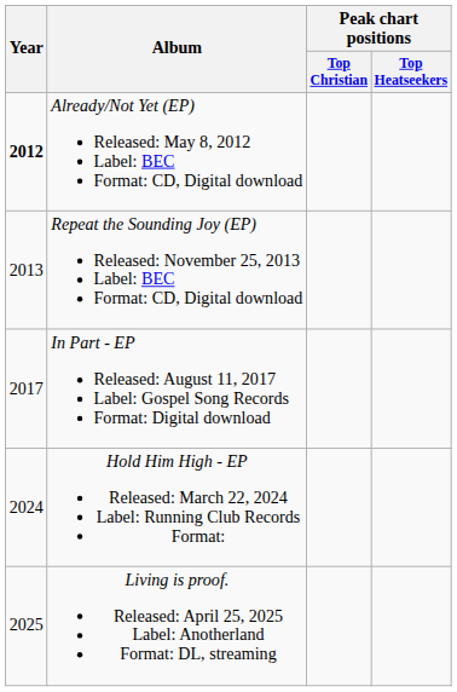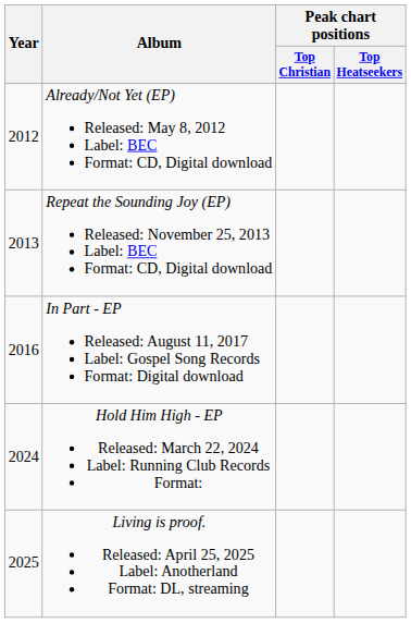row 3 | Year: bold -> normal
row 5 | Year: 2017 -> 2016
